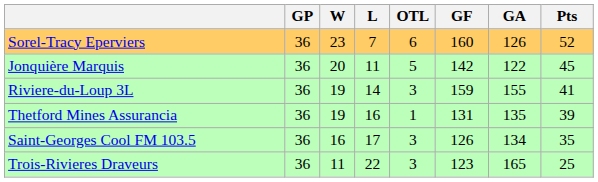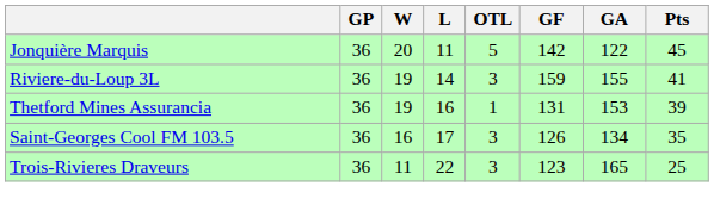- row: Sorel-Tracy Eperviers | 36 | 23 | 7 | 6 | 160 | 126 | 52
Thetford Mines Assurancia | GA: 135 -> 153
